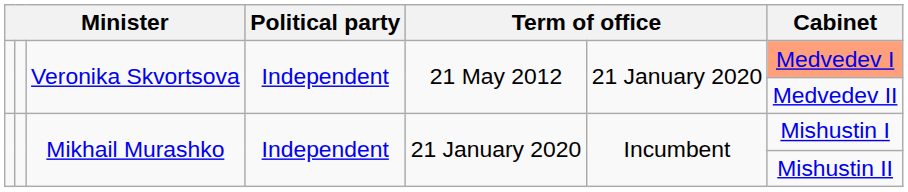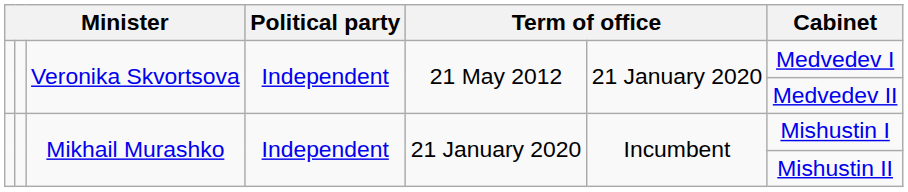row 2 | column 7: lightsalmon background -> no background
